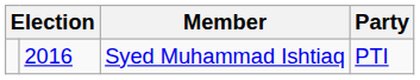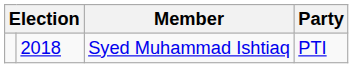Syed Muhammad Ishtiaq | column 2: 2016 -> 2018
